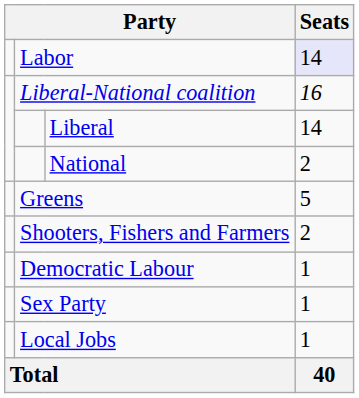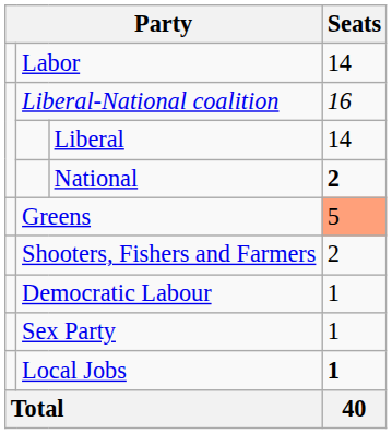Labor | Seats: lavender background -> no background
National | Seats: normal -> bold
Greens | Seats: no background -> lightsalmon background
Local Jobs | Seats: normal -> bold
